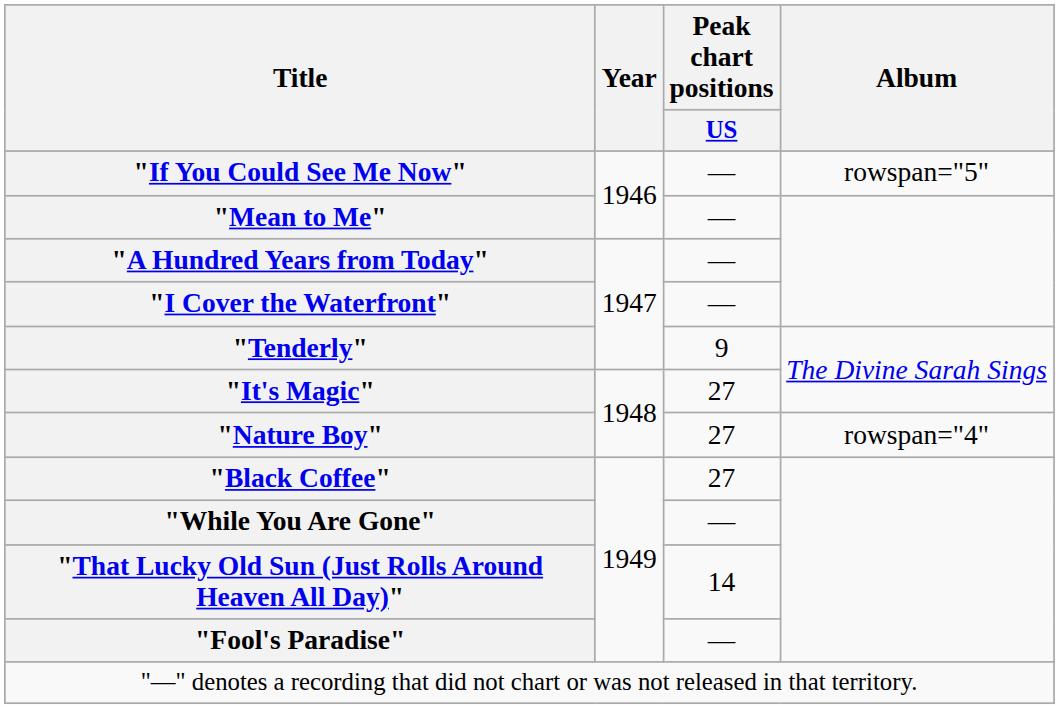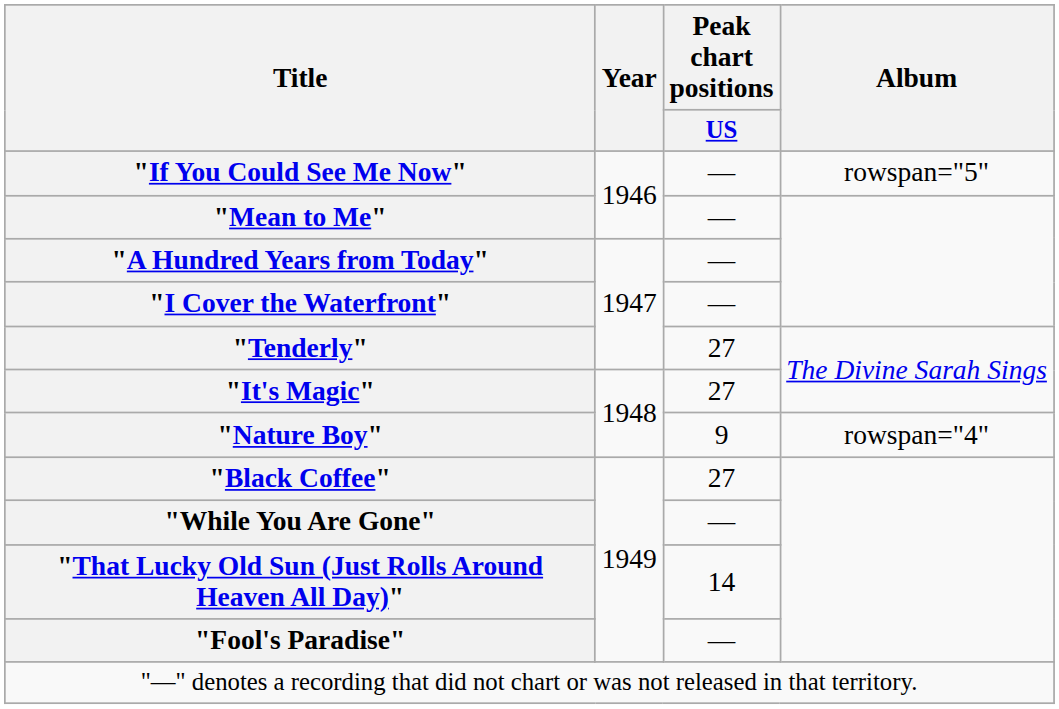"Tenderly" | Peak chart positions / US: 9 -> 27
"Nature Boy" | Peak chart positions / US: 27 -> 9
